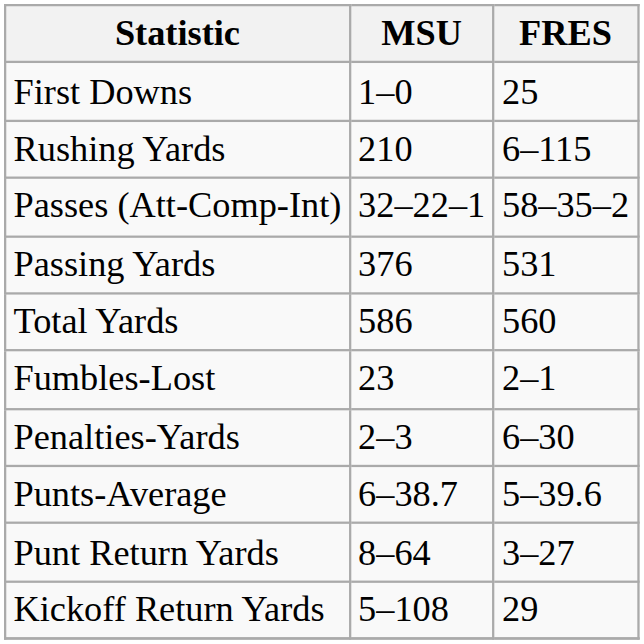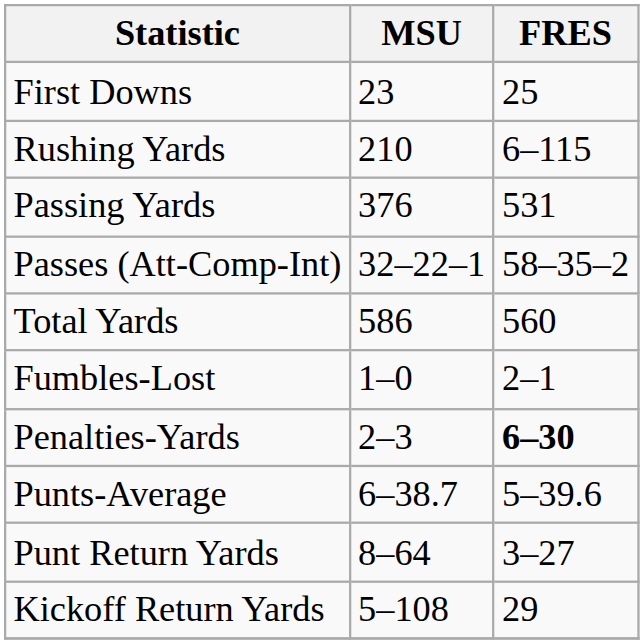First Downs | MSU: 1–0 -> 23
rows swapped: Passing Yards <-> Passes (Att-Comp-Int)
Fumbles-Lost | MSU: 23 -> 1–0
Penalties-Yards | FRES: normal -> bold
